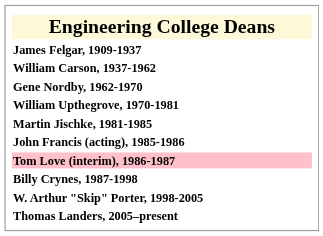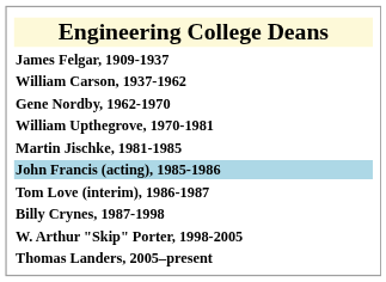row 7 | column 1: no background -> lightblue background
row 8 | column 1: pink background -> no background
